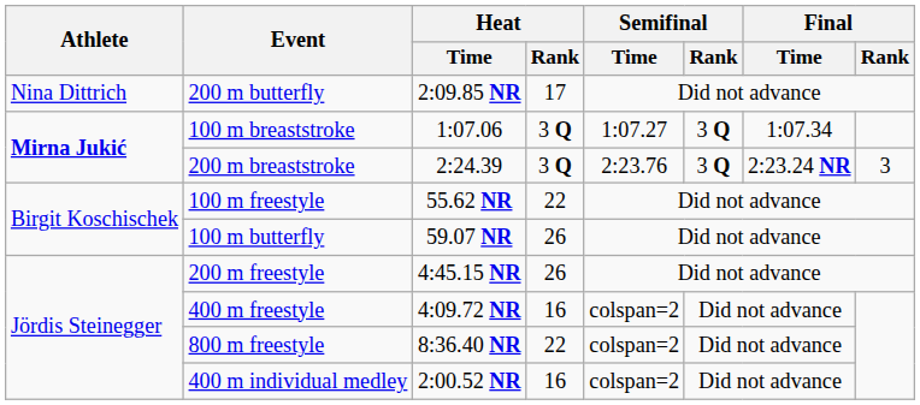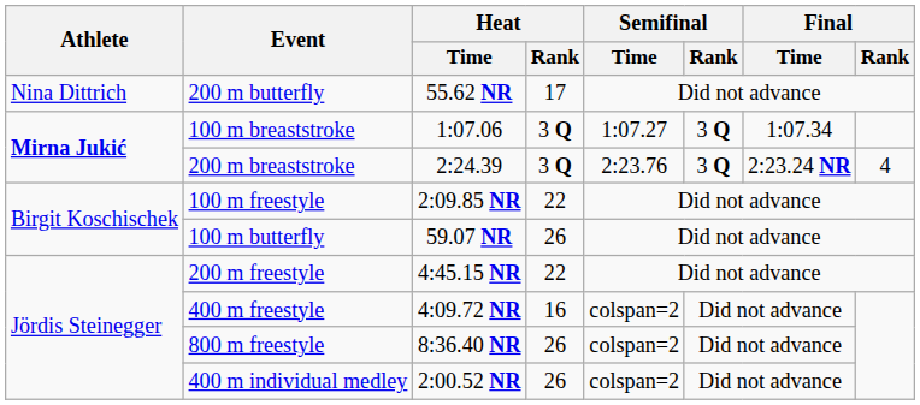200 m butterfly | Heat / Time: 2:09.85 NR -> 55.62 NR
200 m breaststroke | Final / Rank: 3 -> 4
100 m freestyle | Heat / Time: 55.62 NR -> 2:09.85 NR
200 m freestyle | Heat / Rank: 26 -> 22
800 m freestyle | Heat / Rank: 22 -> 26
400 m individual medley | Heat / Rank: 16 -> 26
